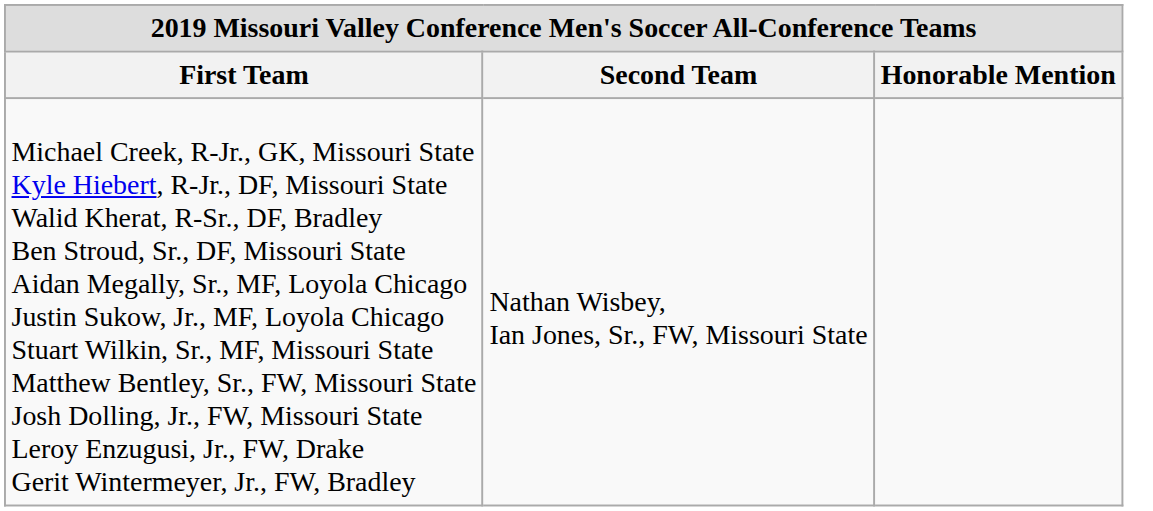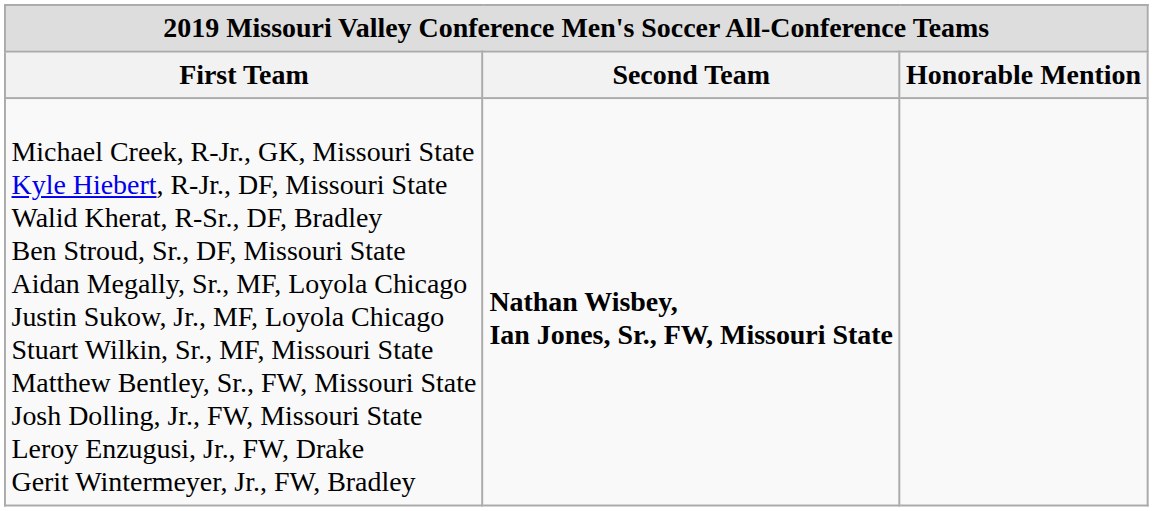row 3 | Second Team: normal -> bold
